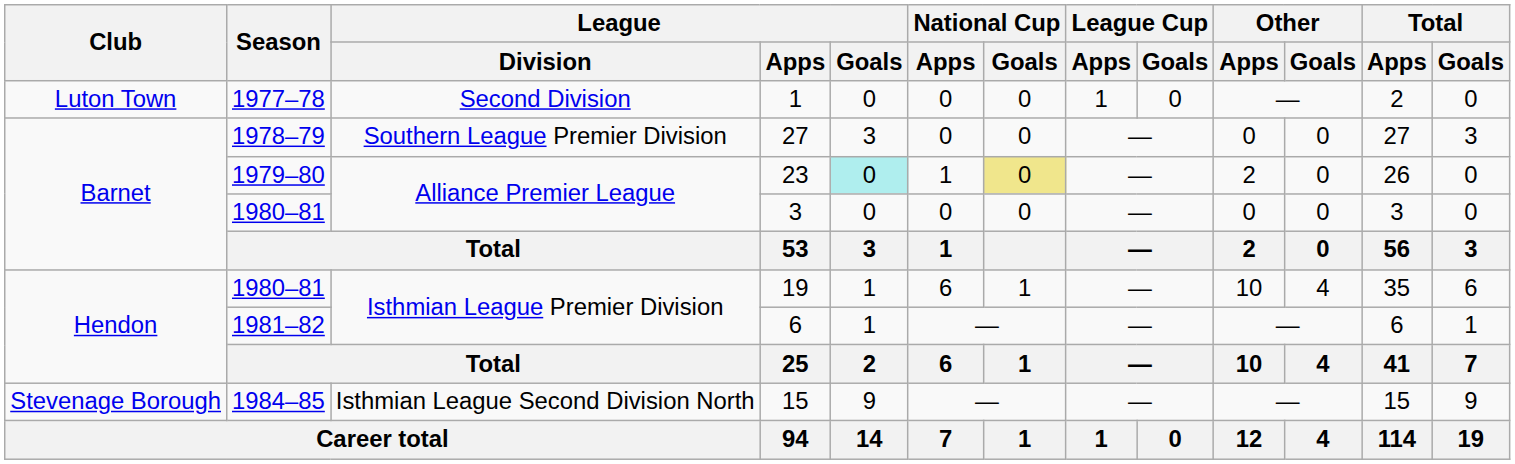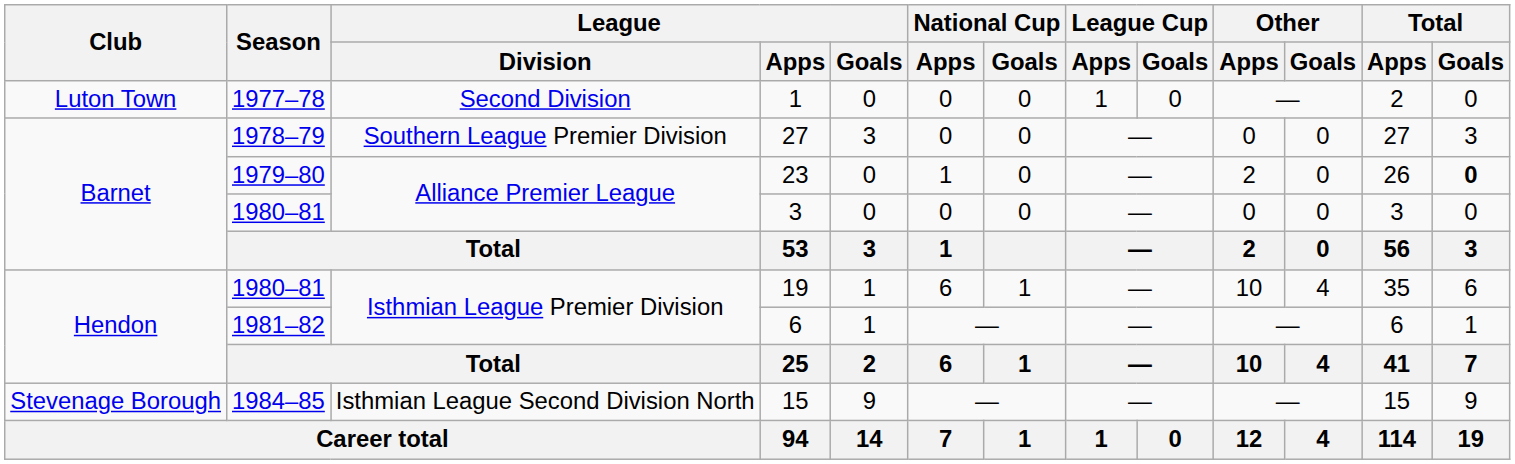23 | League / Goals: paleturquoise background -> no background
23 | National Cup / Goals: khaki background -> no background
23 | Total / Goals: normal -> bold
